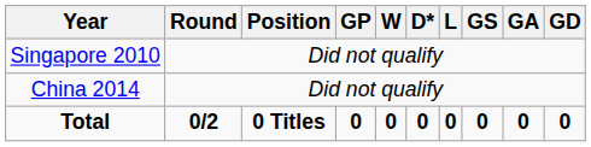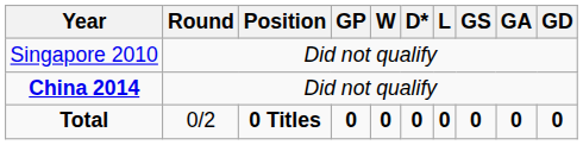China 2014 | Year: normal -> bold
Total | Round: bold -> normal
